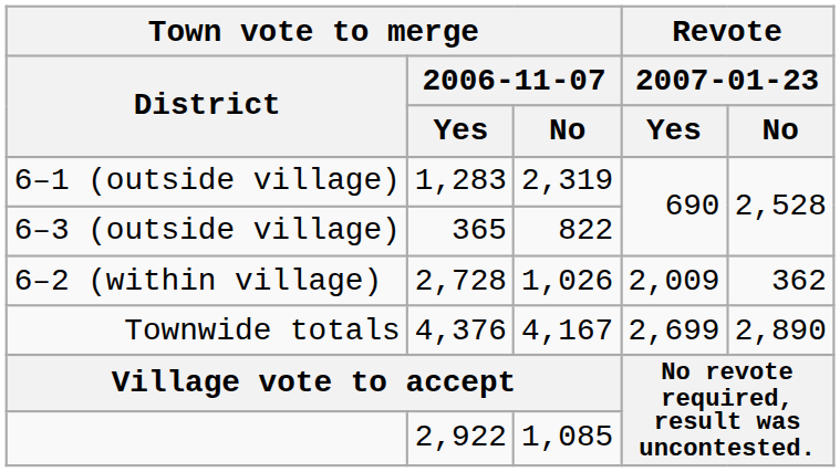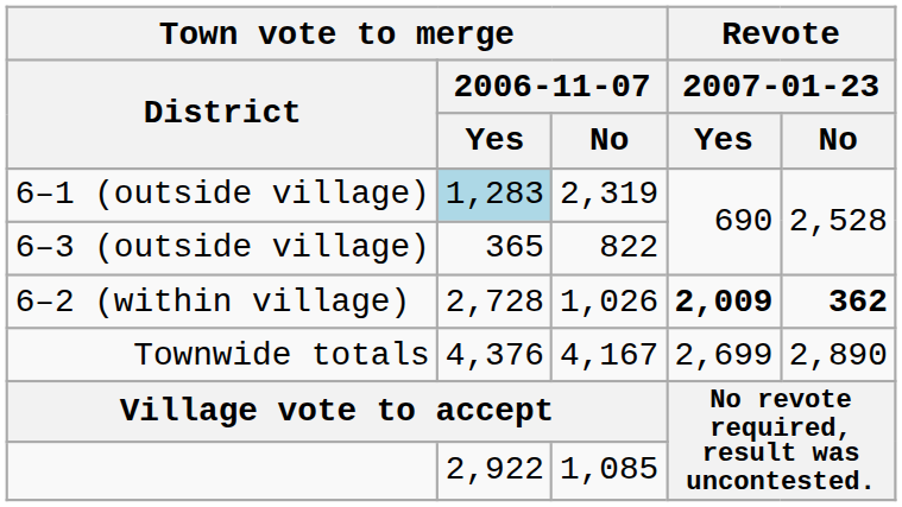6–1 (outside village) | Town vote to merge / 2006-11-07 / Yes: no background -> lightblue background
6–2 (within village) | Revote / 2007-01-23 / Yes: normal -> bold
6–2 (within village) | Revote / 2007-01-23 / No: normal -> bold
